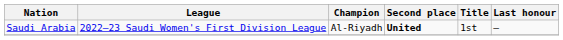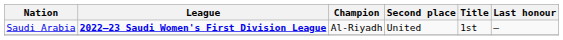Saudi Arabia | League: normal -> bold
Saudi Arabia | Second place: bold -> normal
